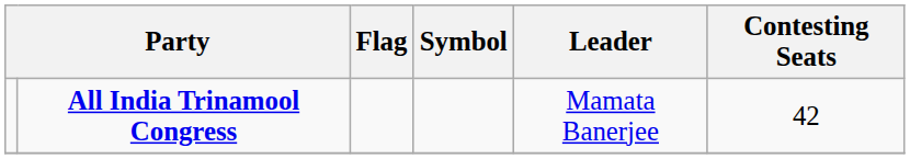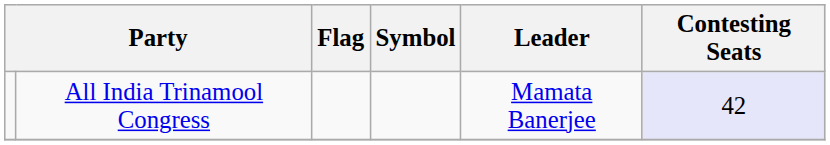row 2 | column 2: bold -> normal
row 2 | Contesting Seats: no background -> lavender background
